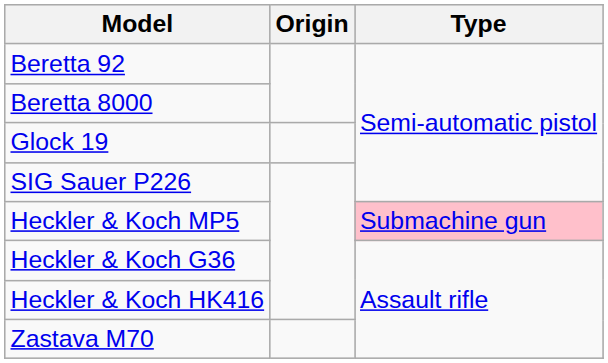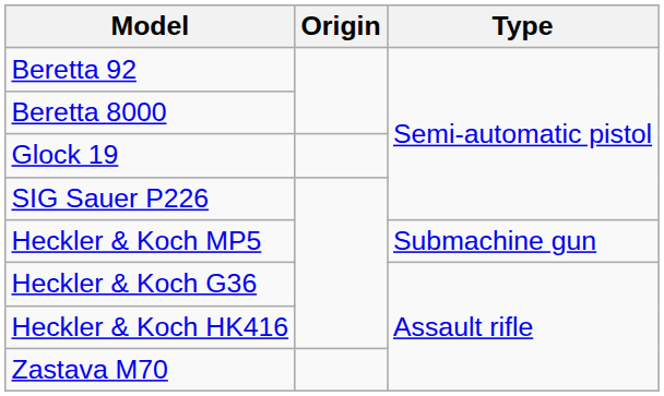Heckler & Koch MP5 | Type: pink background -> no background
